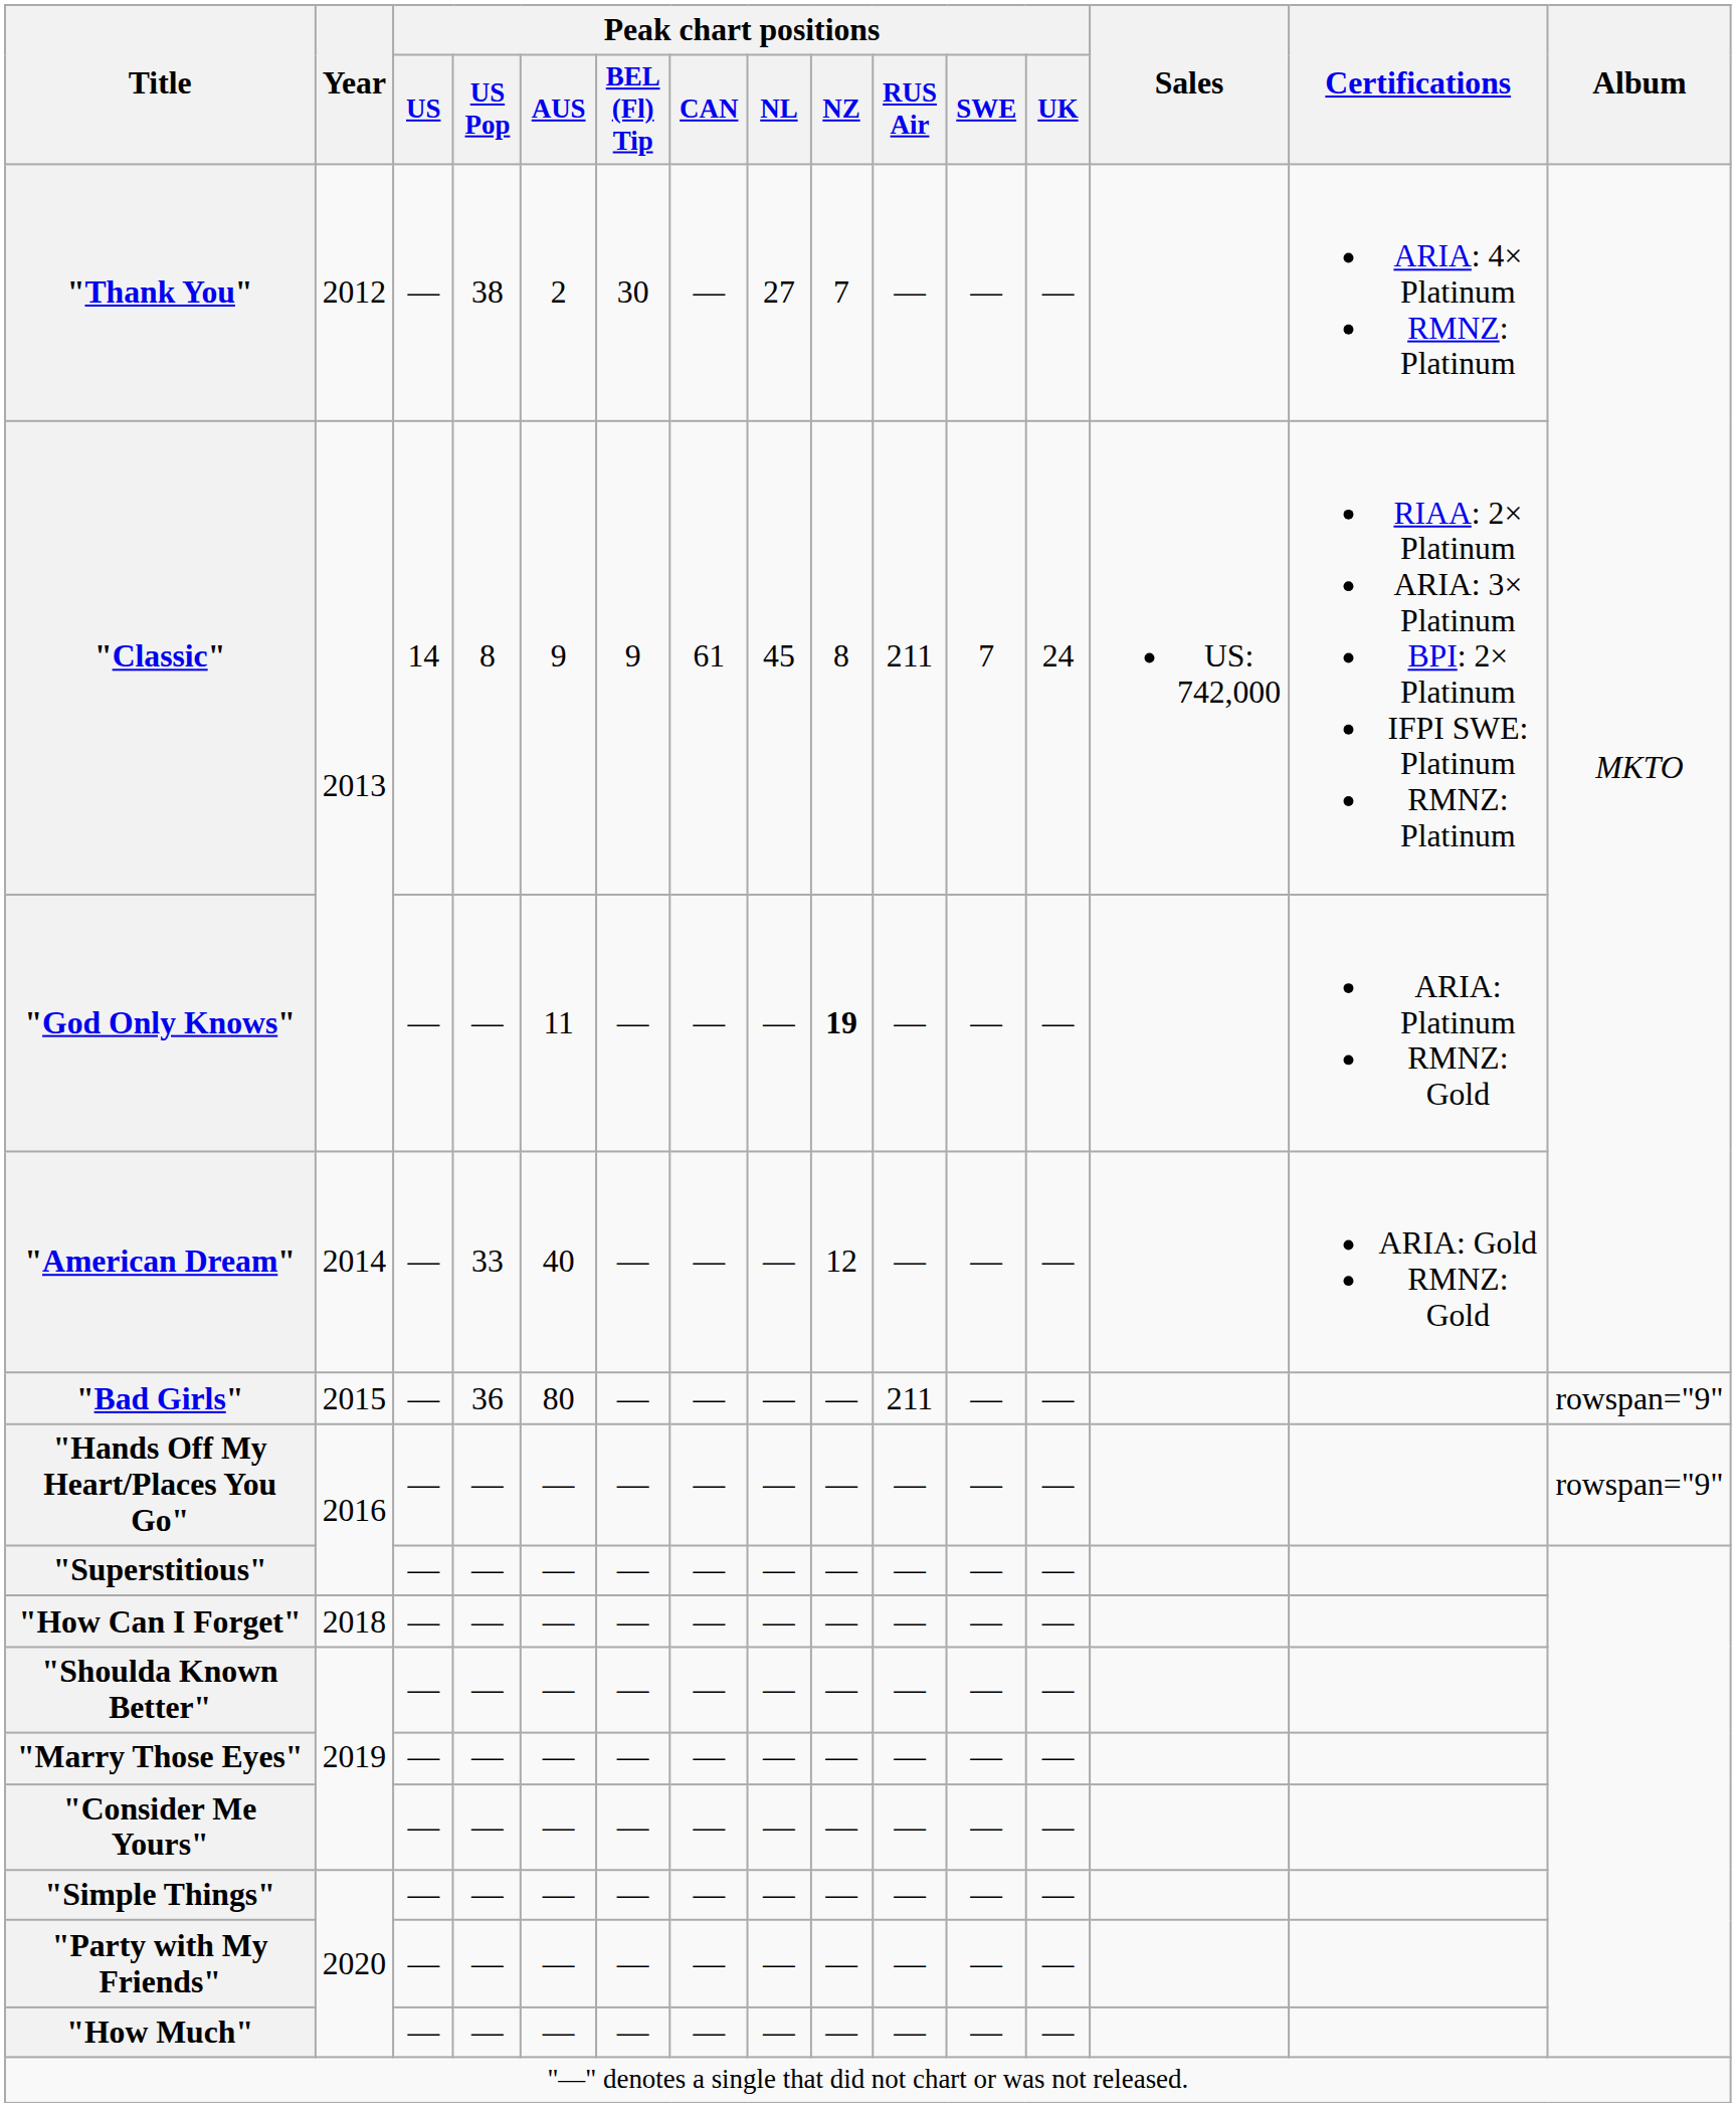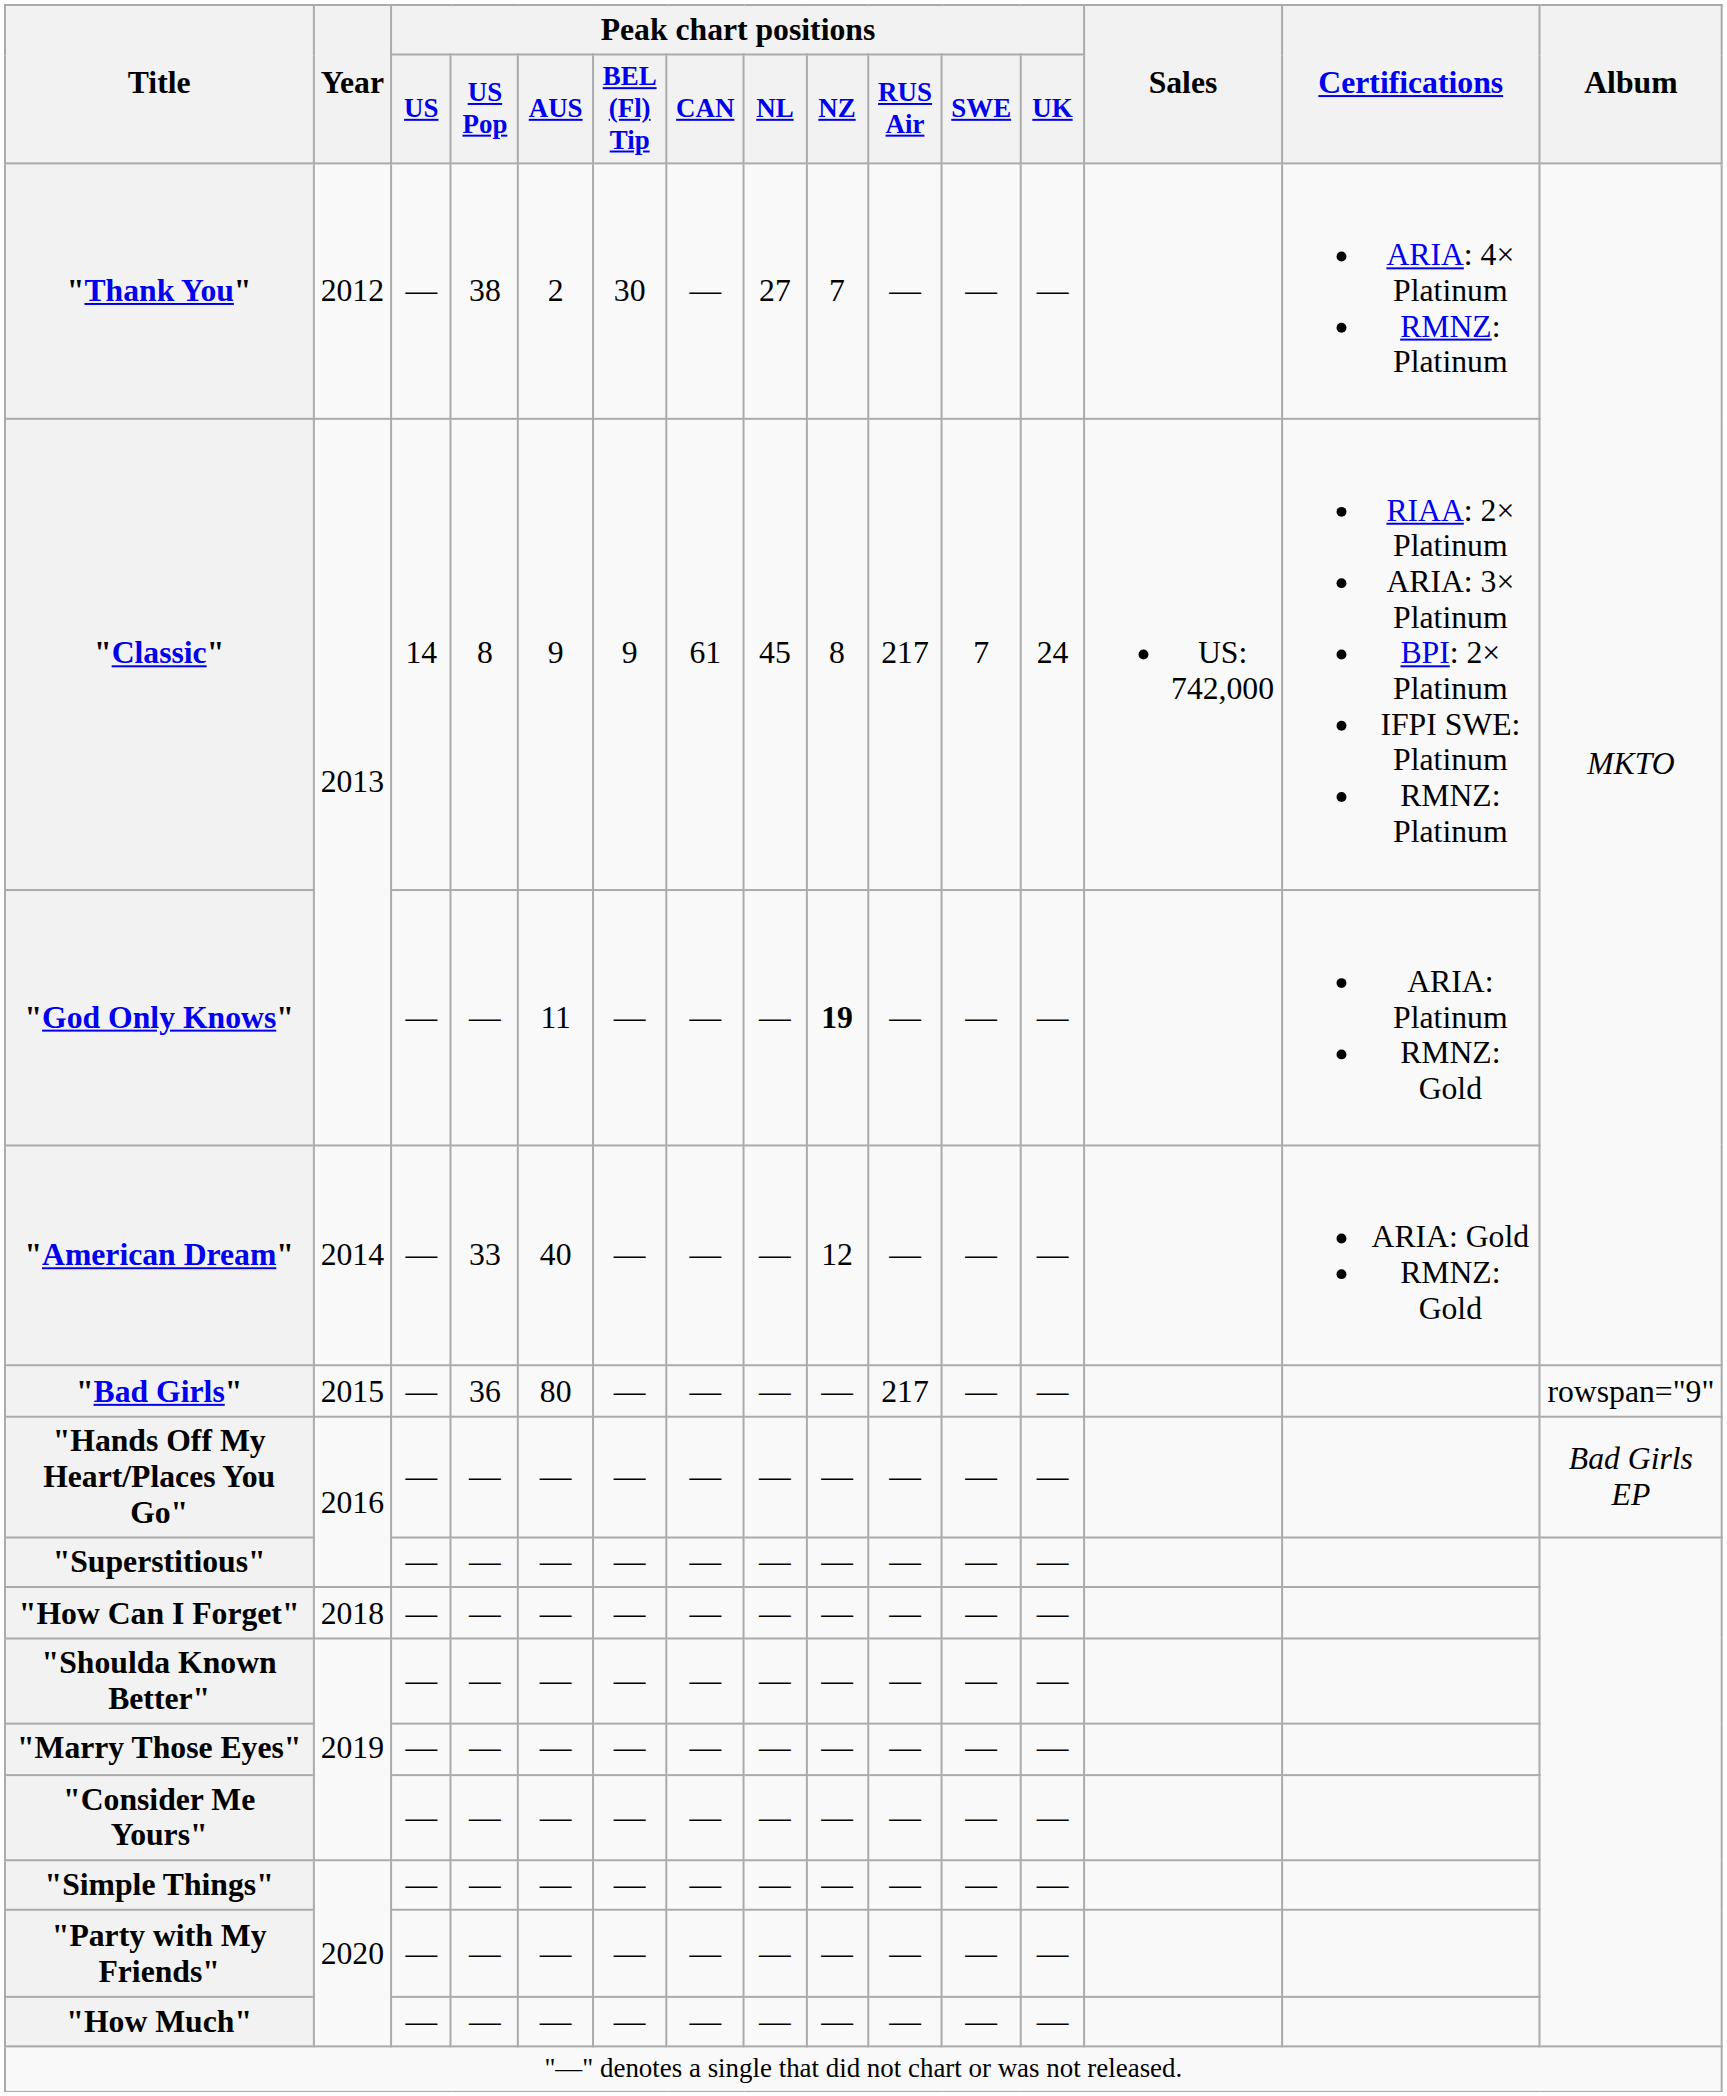"Classic" | Peak chart positions / RUS Air: 211 -> 217
"Bad Girls" | Peak chart positions / RUS Air: 211 -> 217
"Hands Off My Heart/Places You Go" | Album: rowspan="9" -> Bad Girls EP
